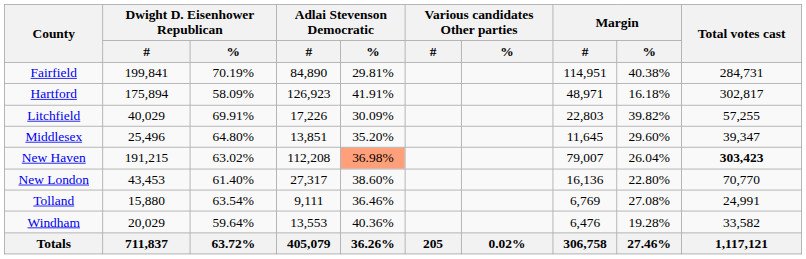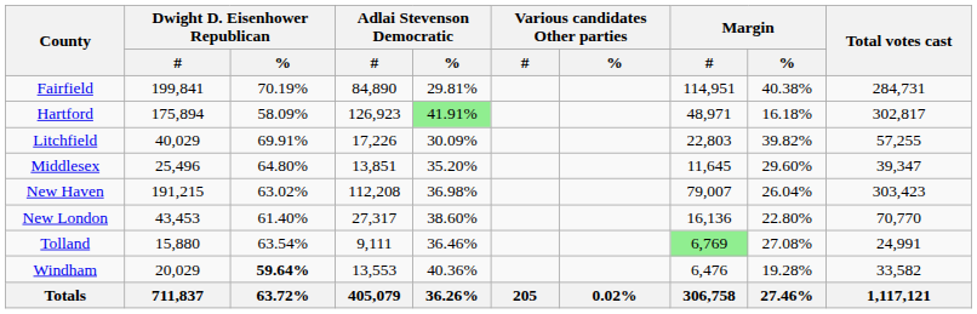Hartford | Adlai Stevenson Democratic / %: no background -> lightgreen background
New Haven | Adlai Stevenson Democratic / %: lightsalmon background -> no background
New Haven | Total votes cast: bold -> normal
Tolland | Margin / #: no background -> lightgreen background
Windham | Dwight D. Eisenhower Republican / %: normal -> bold
